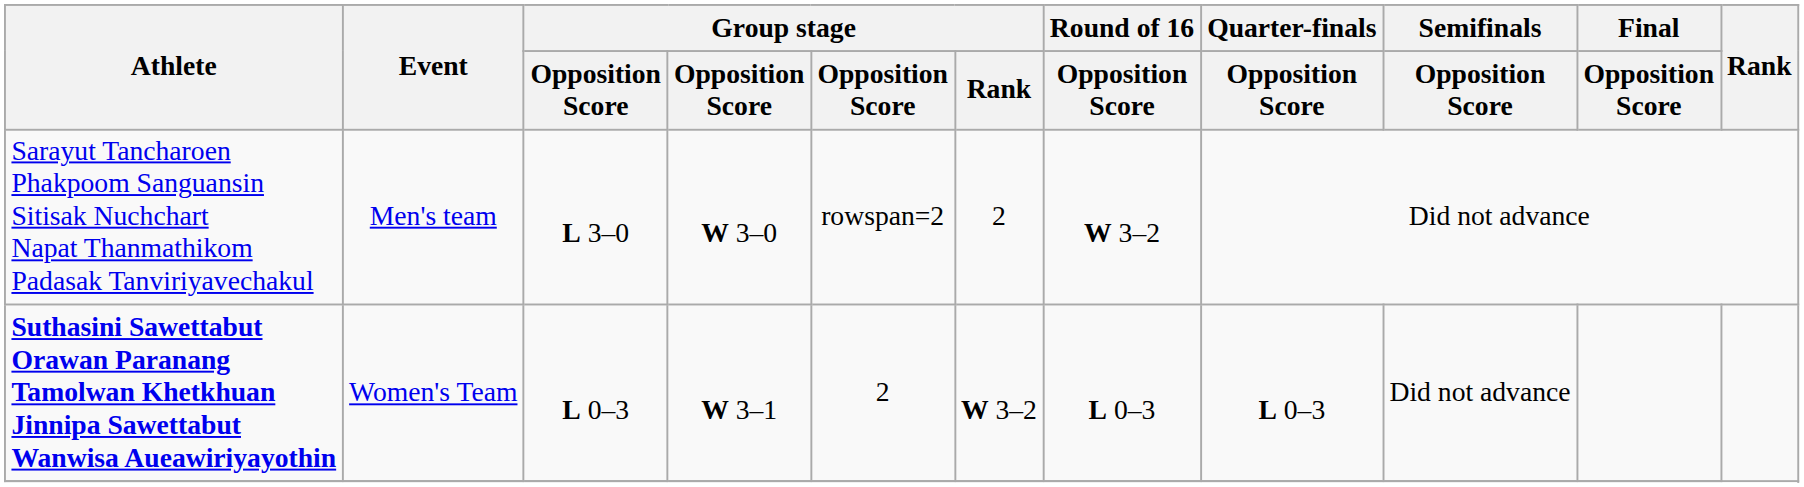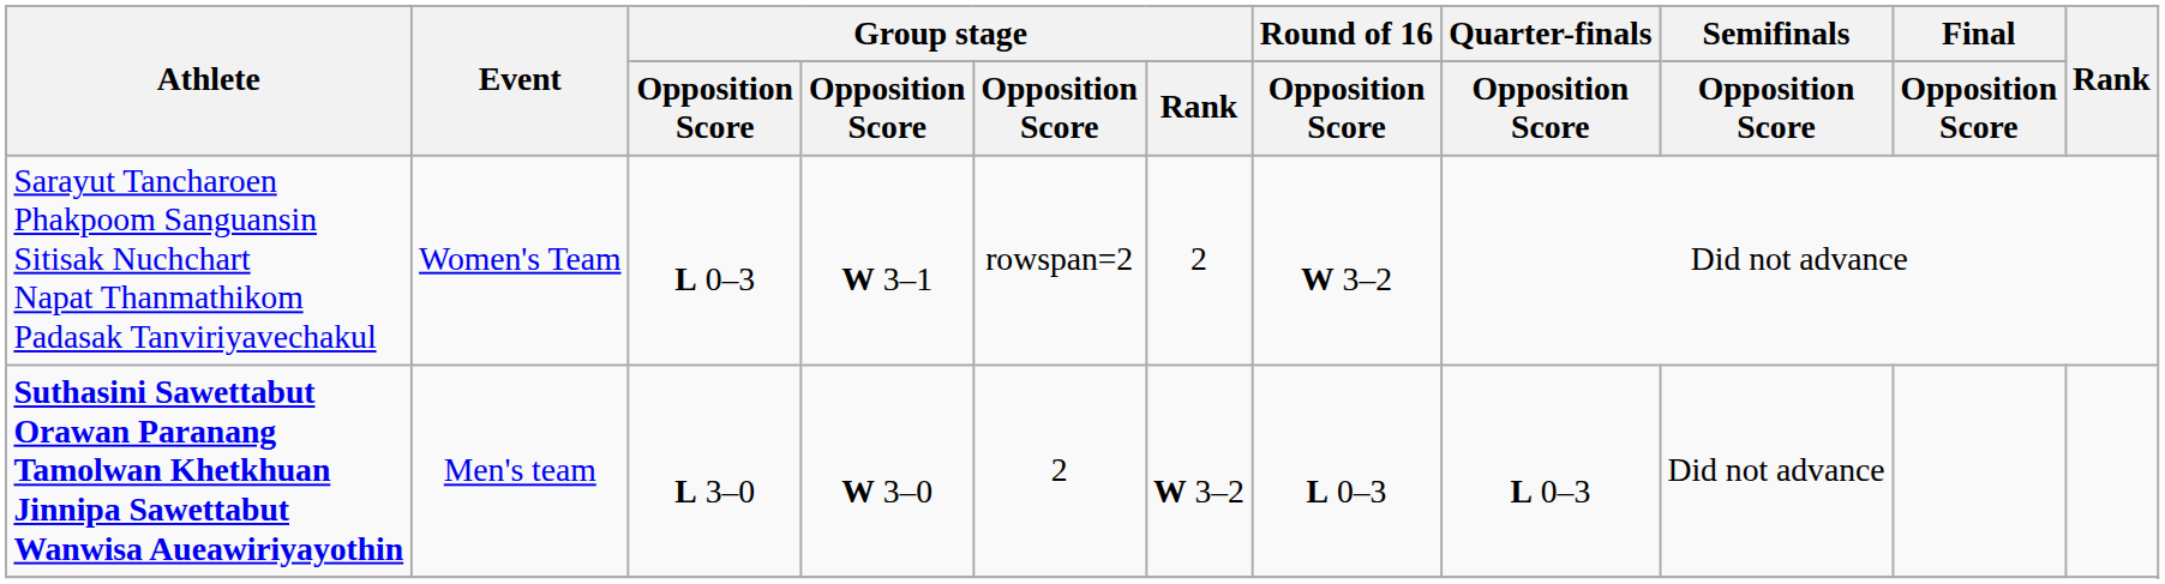row 3 | Event: Men's team -> Women's Team
row 3 | column 3: L 3–0 -> L 0–3
row 3 | column 4: W 3–0 -> W 3–1
row 4 | Event: Women's Team -> Men's team
row 4 | column 3: L 0–3 -> L 3–0
row 4 | column 4: W 3–1 -> W 3–0
